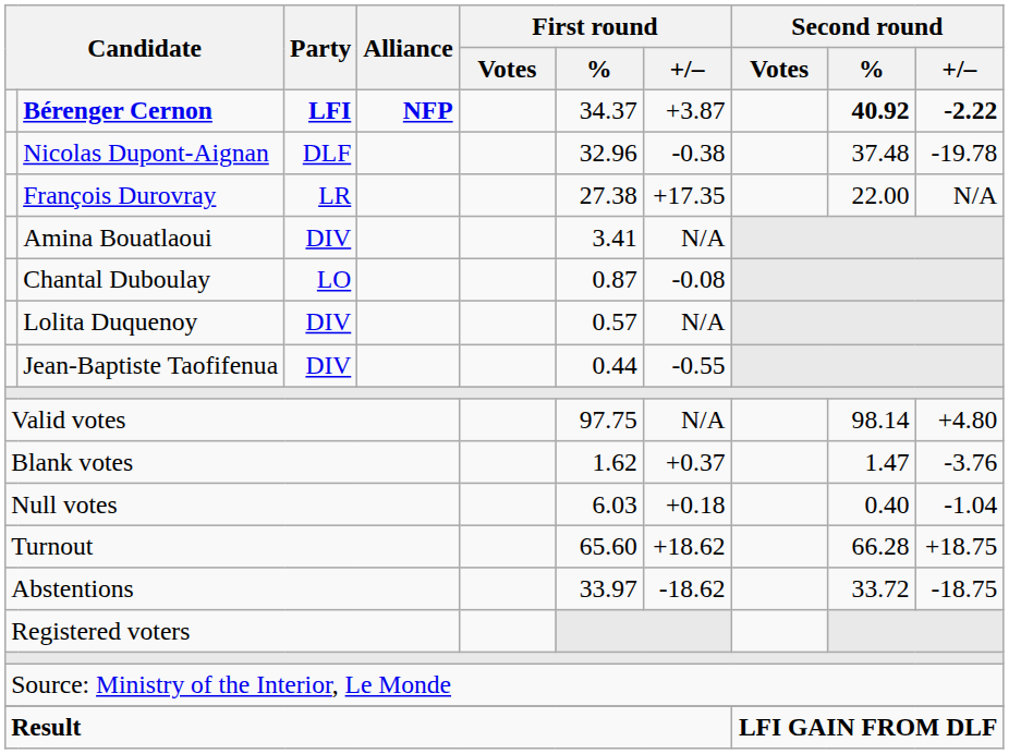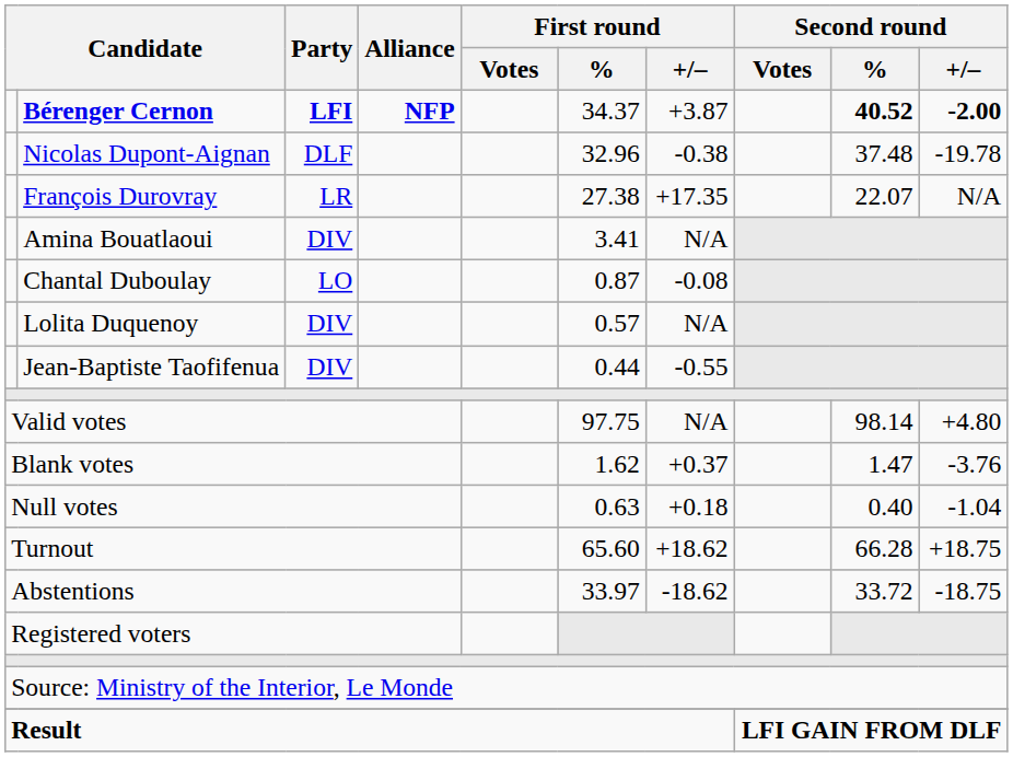Bérenger Cernon | Second round / %: 40.92 -> 40.52
Bérenger Cernon | Second round / +/–: -2.22 -> -2.00
François Durovray | Second round / %: 22.00 -> 22.07
Null votes | First round / %: 6.03 -> 0.63
